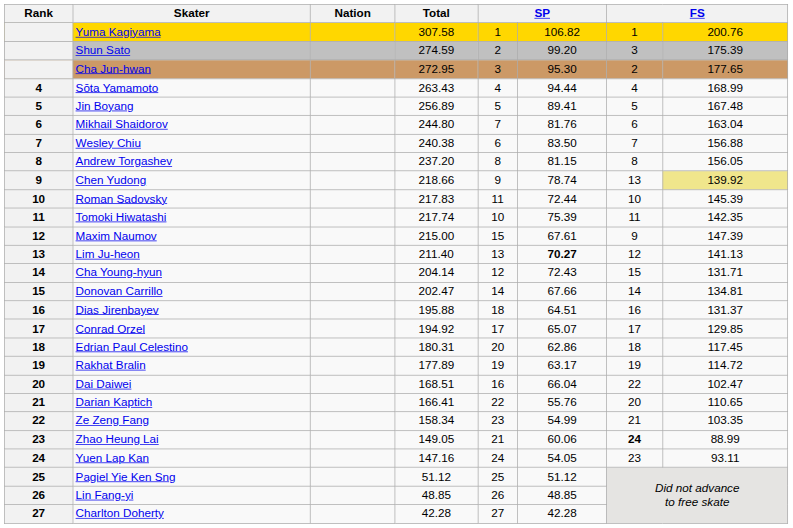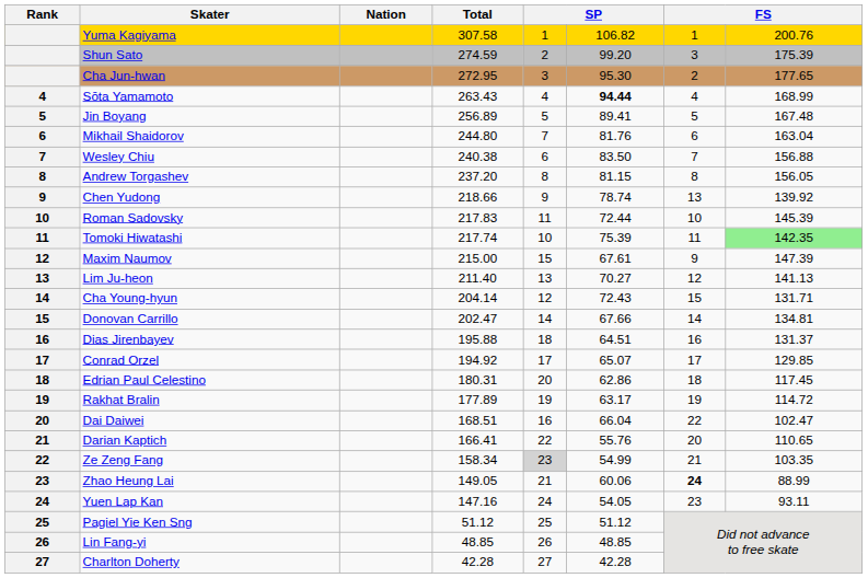Sōta Yamamoto | column 6: normal -> bold
Chen Yudong | column 8: khaki background -> no background
Tomoki Hiwatashi | column 8: no background -> lightgreen background
Lim Ju-heon | column 6: bold -> normal
Ze Zeng Fang | column 5: no background -> lightgrey background
